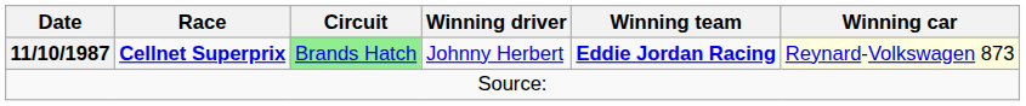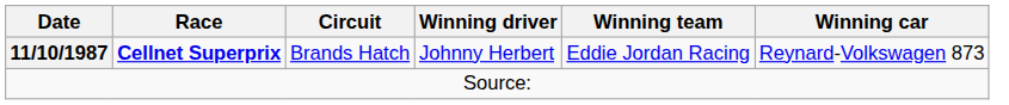11/10/1987 | Circuit: lightgreen background -> no background
11/10/1987 | Winning team: bold -> normal
11/10/1987 | Winning car: lightyellow background -> no background
